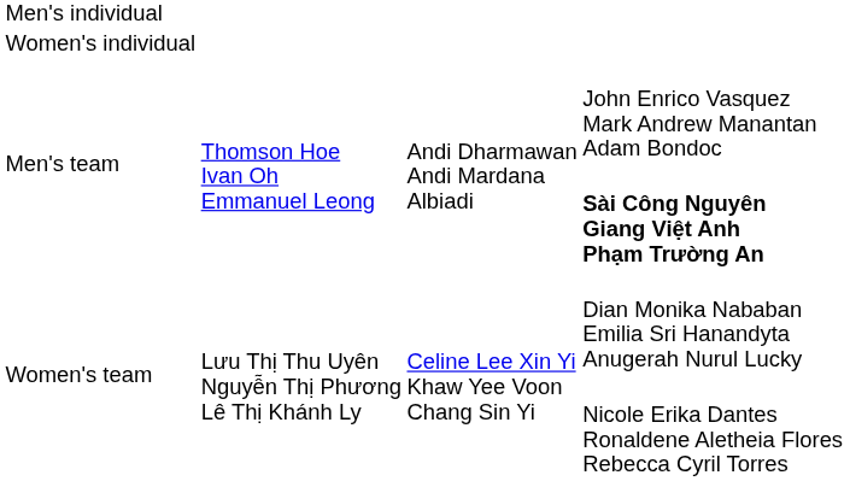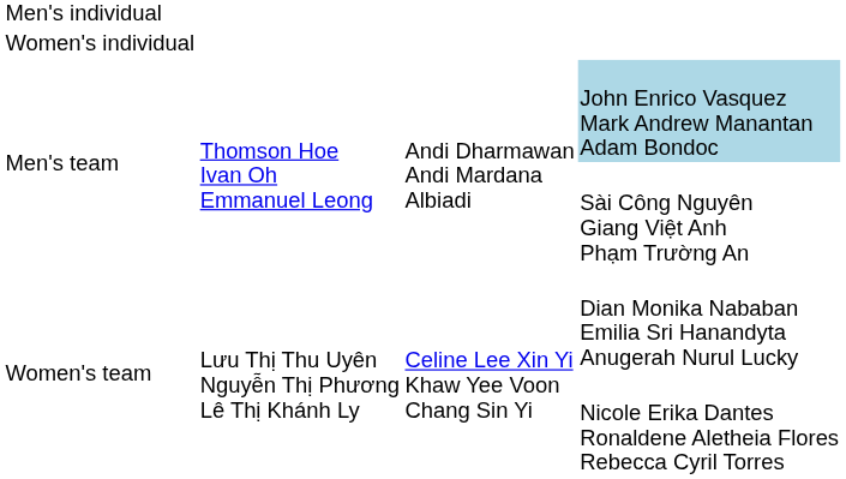John Enrico Vasquez Mark Andrew Manantan Adam Bondoc | column 4: no background -> lightblue background
Sài Công Nguyên Giang Việt Anh Phạm Trường An | column 4: bold -> normal
